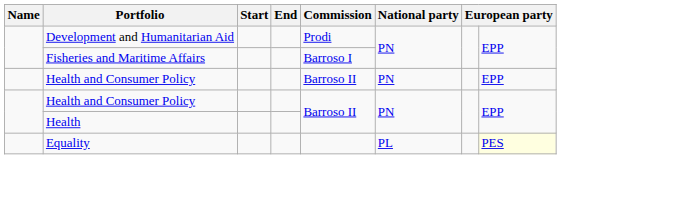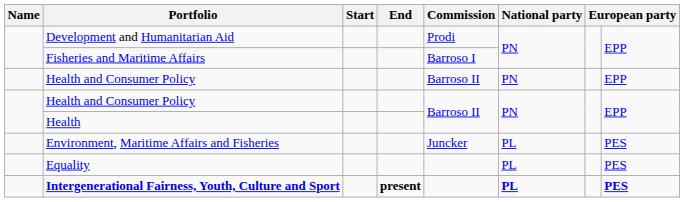+ row: Environment, Maritime Affairs and Fisheries | Juncker | PL | PES
Equality | column 8: lightyellow background -> no background
+ row: Intergenerational Fairness, Youth, Culture and Sport | present | PL | PES
